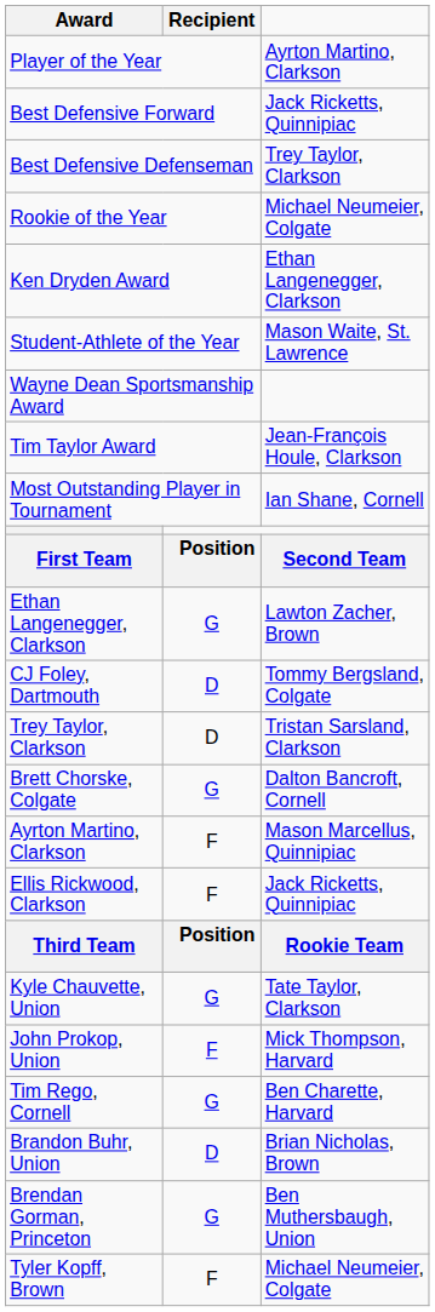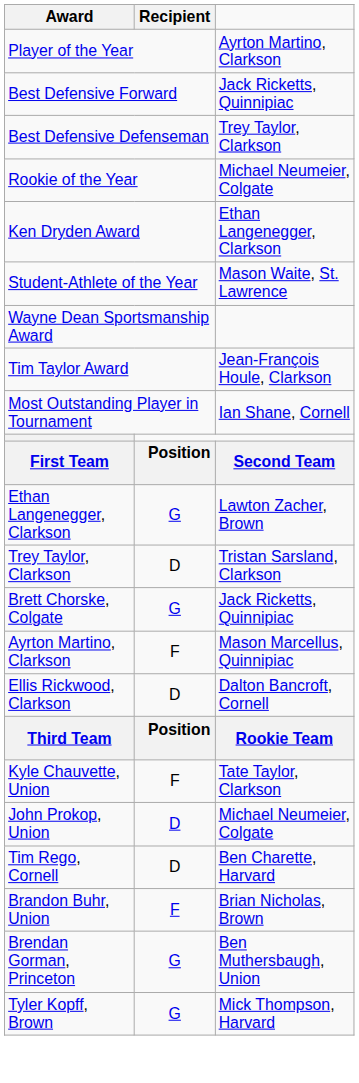- row: CJ Foley, Dartmouth | D | Tommy Bergsland, Colgate
Brett Chorske, Colgate | column 3: Dalton Bancroft, Cornell -> Jack Ricketts, Quinnipiac
Ellis Rickwood, Clarkson | Recipient: F -> D
Ellis Rickwood, Clarkson | column 3: Jack Ricketts, Quinnipiac -> Dalton Bancroft, Cornell
Kyle Chauvette, Union | Recipient: G -> F
John Prokop, Union | Recipient: F -> D
John Prokop, Union | column 3: Mick Thompson, Harvard -> Michael Neumeier, Colgate
Tim Rego, Cornell | Recipient: G -> D
Brandon Buhr, Union | Recipient: D -> F
Tyler Kopff, Brown | Recipient: F -> G
Tyler Kopff, Brown | column 3: Michael Neumeier, Colgate -> Mick Thompson, Harvard
